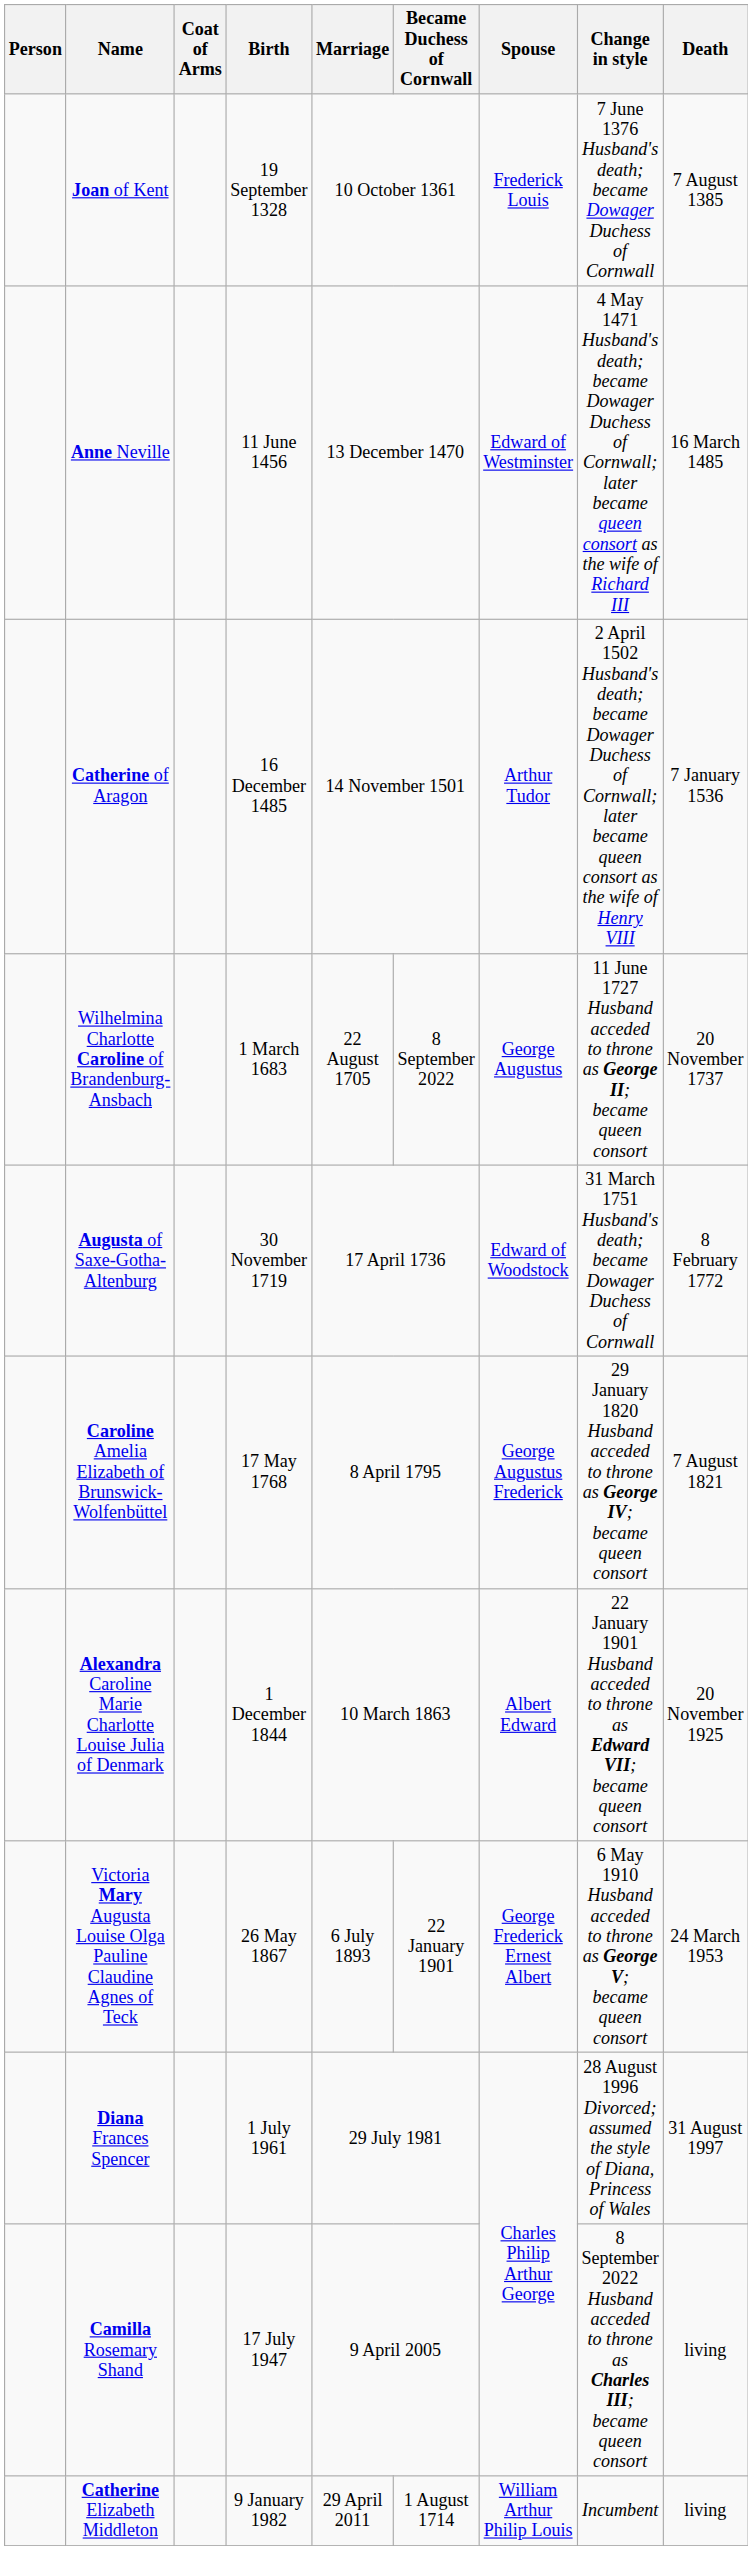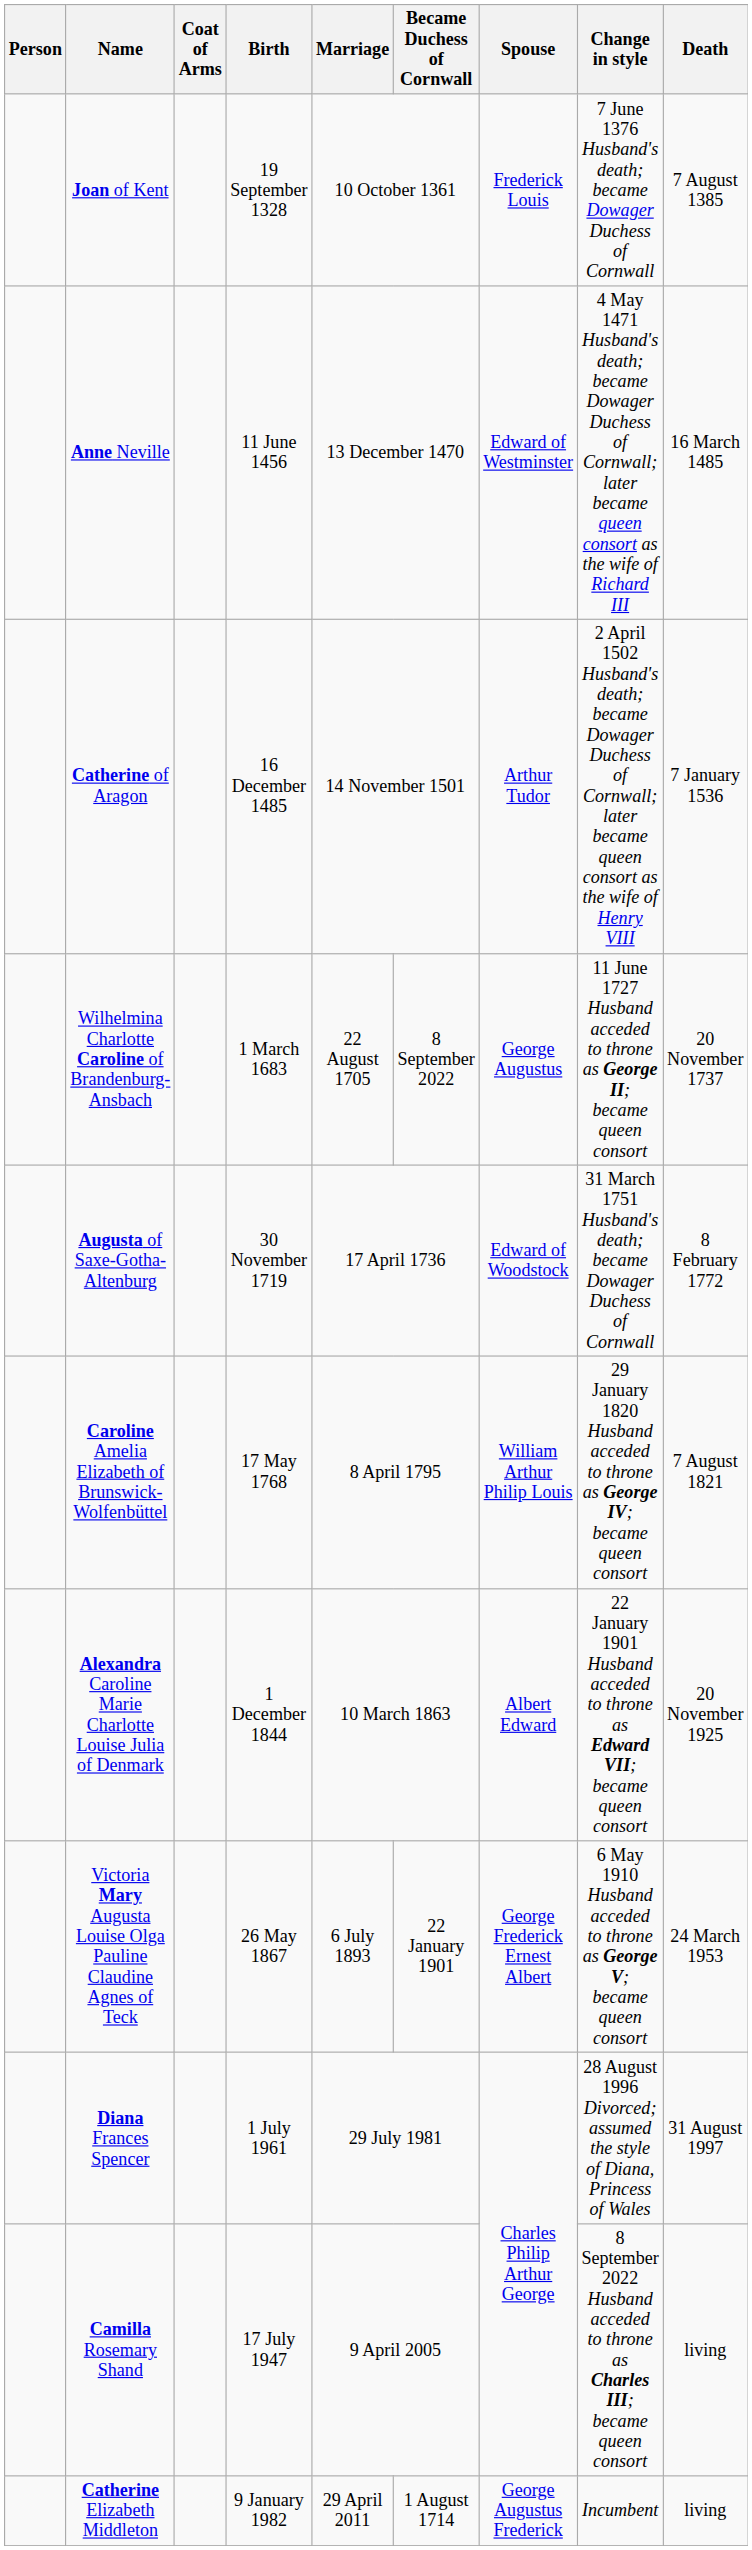Caroline Amelia Elizabeth of Brunswick-Wolfenbüttel | Spouse: George Augustus Frederick -> William Arthur Philip Louis
Catherine Elizabeth Middleton | Spouse: William Arthur Philip Louis -> George Augustus Frederick
